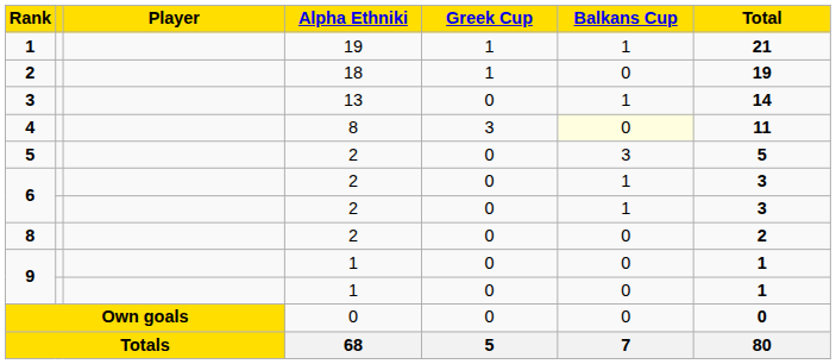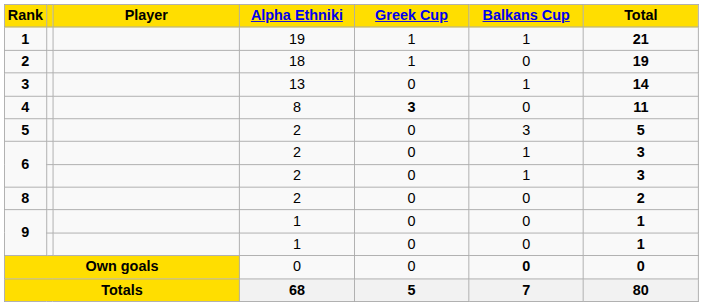4 | Greek Cup: normal -> bold
4 | Balkans Cup: lightyellow background -> no background
Own goals | Balkans Cup: normal -> bold
